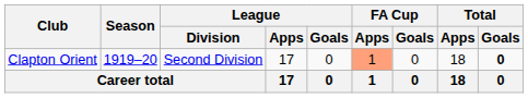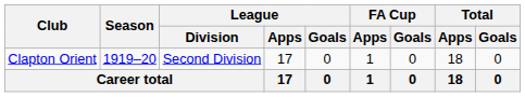Clapton Orient | FA Cup / Apps: lightsalmon background -> no background
Clapton Orient | Total / Goals: bold -> normal
